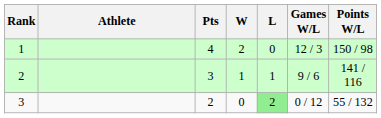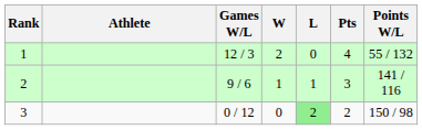columns swapped: Pts <-> Games W/L
row 2 | Points W/L: 150 / 98 -> 55 / 132
row 4 | Points W/L: 55 / 132 -> 150 / 98
